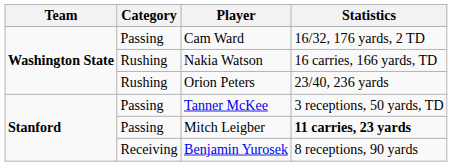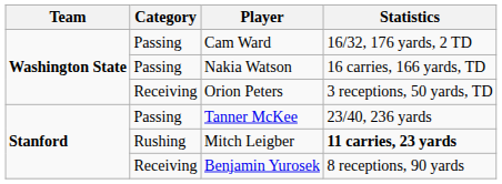Nakia Watson | Category: Rushing -> Passing
Orion Peters | Category: Rushing -> Receiving
Orion Peters | Statistics: 23/40, 236 yards -> 3 receptions, 50 yards, TD
Tanner McKee | Statistics: 3 receptions, 50 yards, TD -> 23/40, 236 yards
Mitch Leigber | Category: Passing -> Rushing
